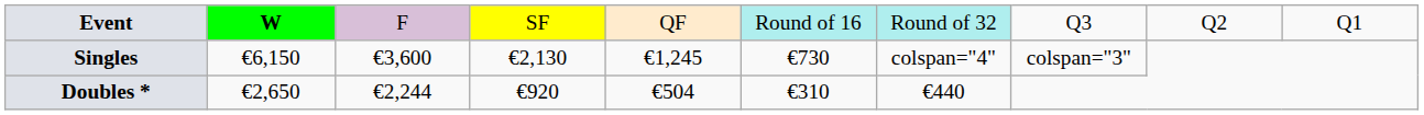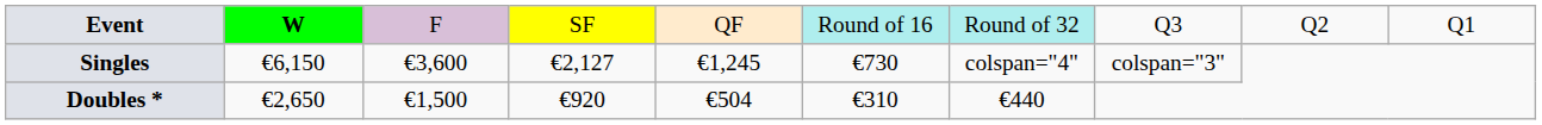Singles | column 4: €2,130 -> €2,127
Doubles * | column 3: €2,244 -> €1,500
